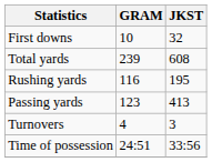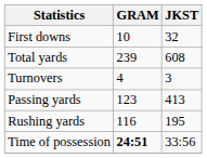rows swapped: Rushing yards <-> Turnovers
Time of possession | GRAM: normal -> bold
